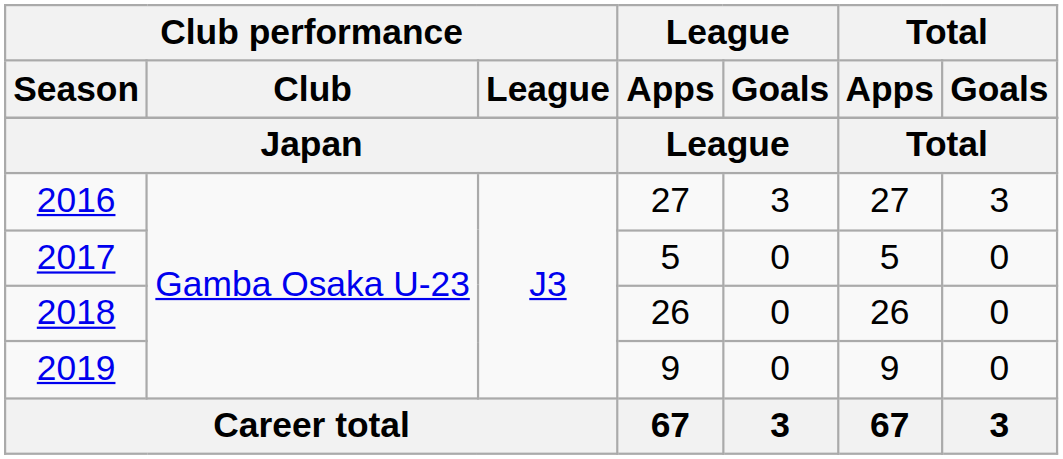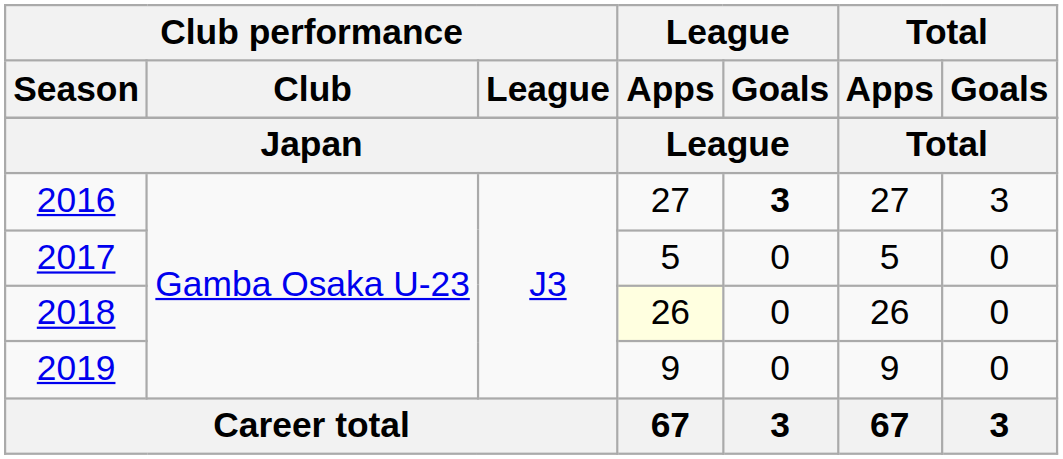2016 | League / Goals: normal -> bold
2018 | League / Apps: no background -> lightyellow background
